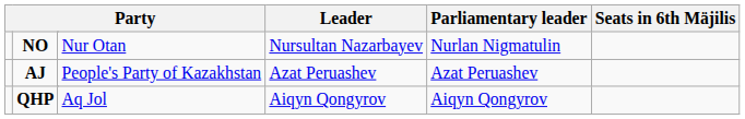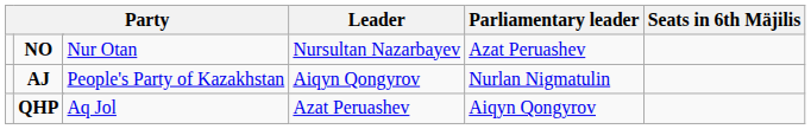NO | Parliamentary leader: Nurlan Nigmatulin -> Azat Peruashev
AJ | Leader: Azat Peruashev -> Aiqyn Qongyrov
AJ | Parliamentary leader: Azat Peruashev -> Nurlan Nigmatulin
QHP | Leader: Aiqyn Qongyrov -> Azat Peruashev
